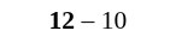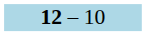row 1 | column 1: no background -> lightblue background
